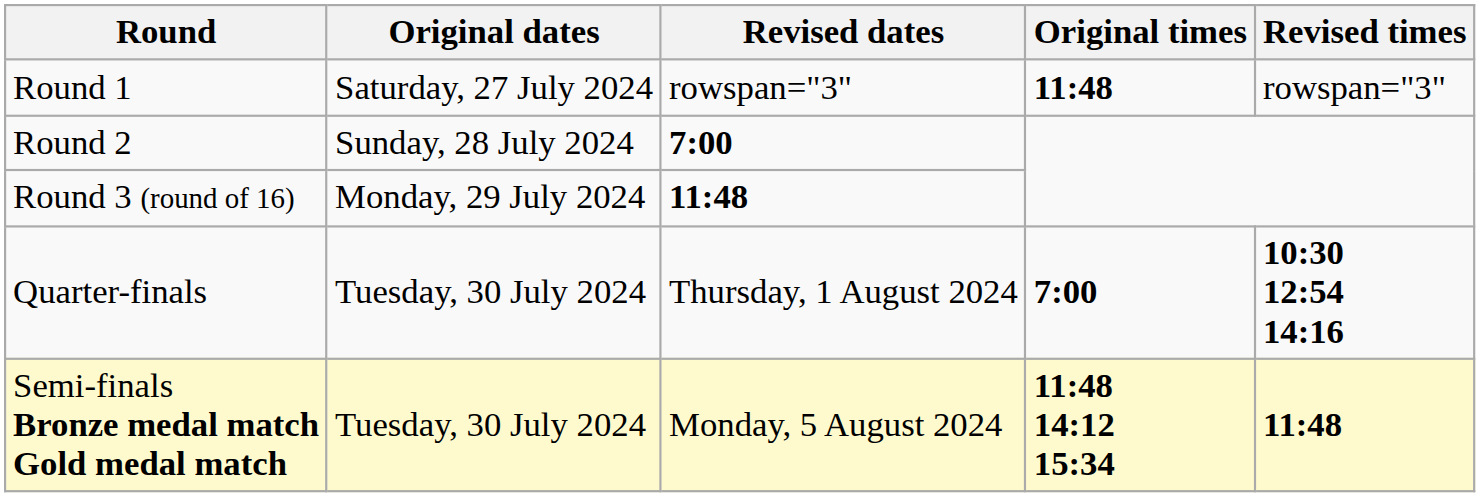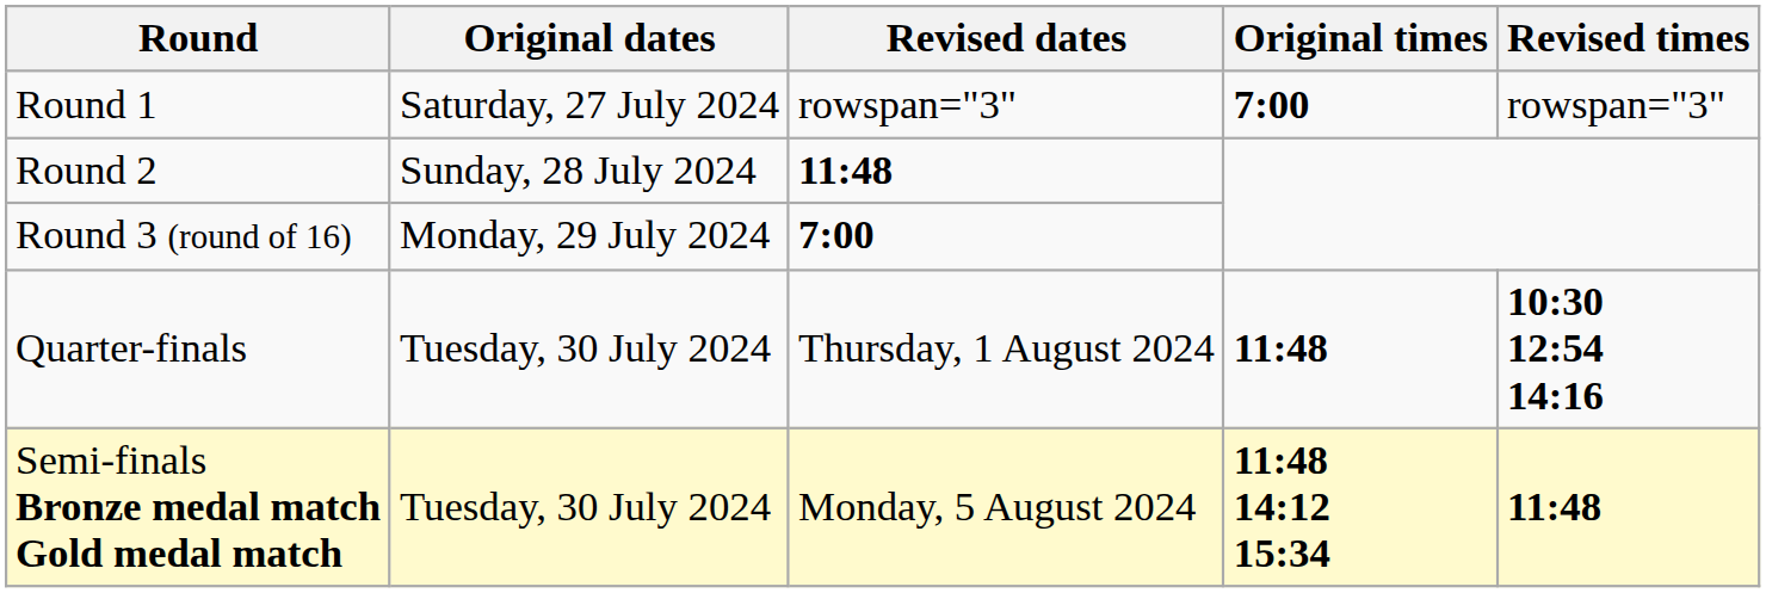Round 1 | Original times: 11:48 -> 7:00
Round 2 | Revised dates: 7:00 -> 11:48
Round 3 (round of 16) | Revised dates: 11:48 -> 7:00
Quarter-finals | Original times: 7:00 -> 11:48
